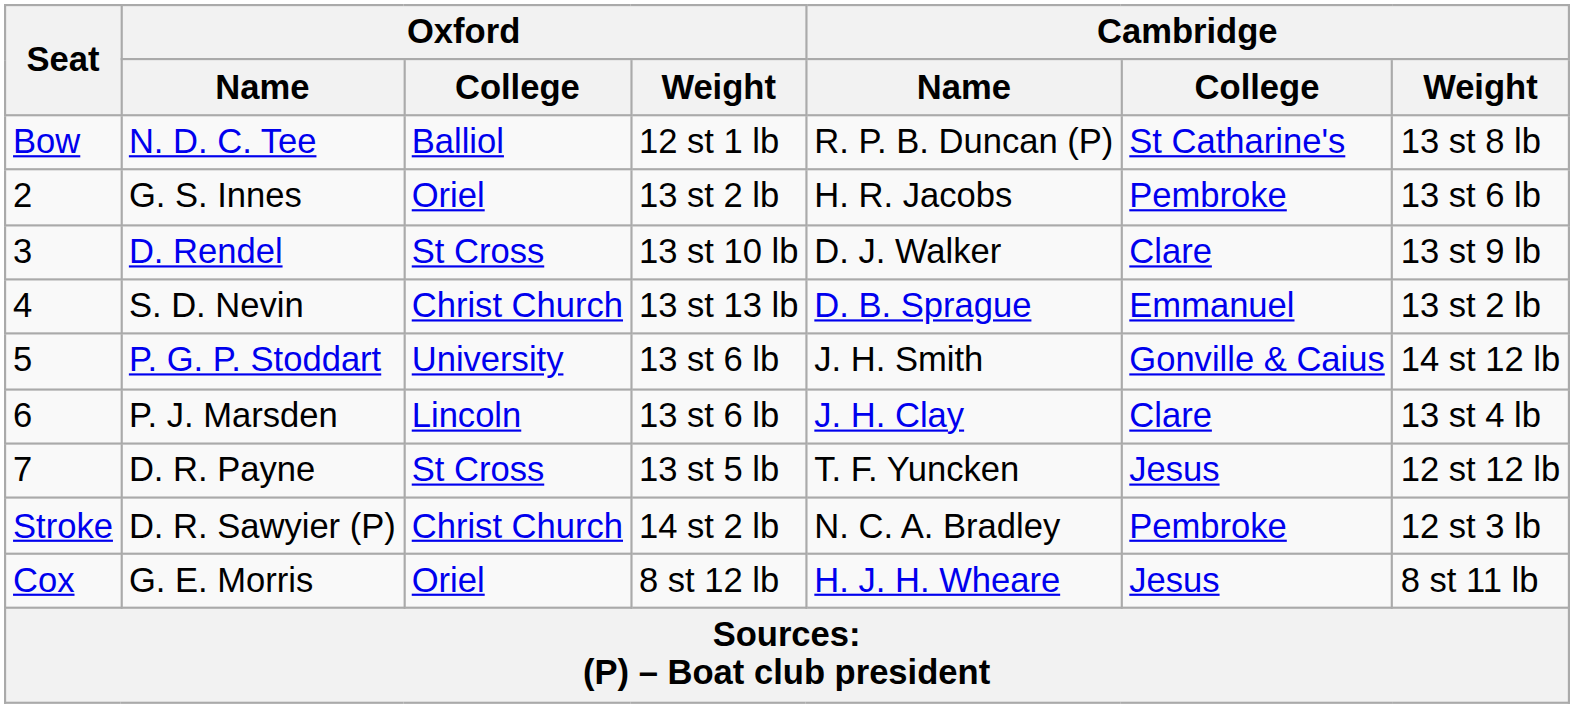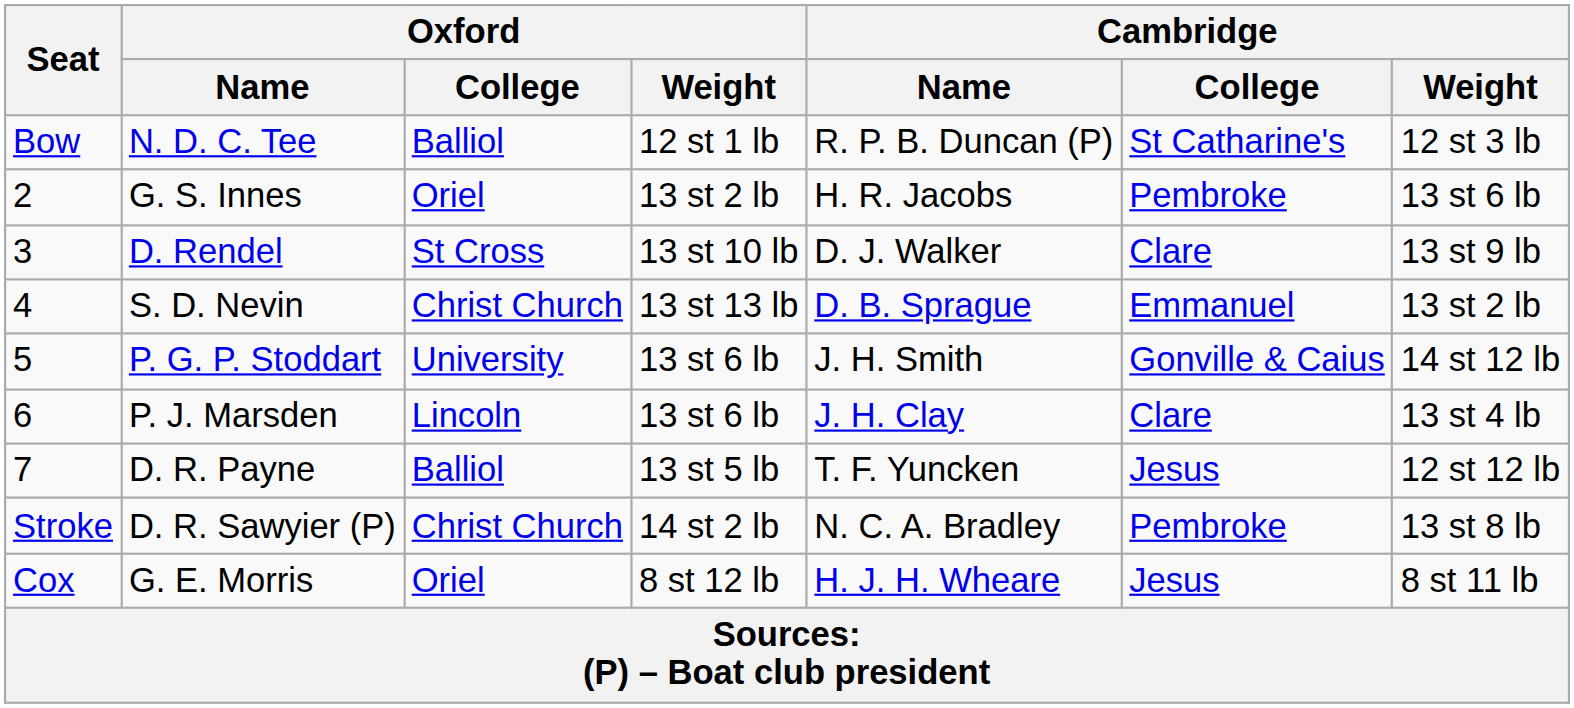N. D. C. Tee | Cambridge / Weight: 13 st 8 lb -> 12 st 3 lb
D. R. Payne | Oxford / College: St Cross -> Balliol
D. R. Sawyier (P) | Cambridge / Weight: 12 st 3 lb -> 13 st 8 lb
